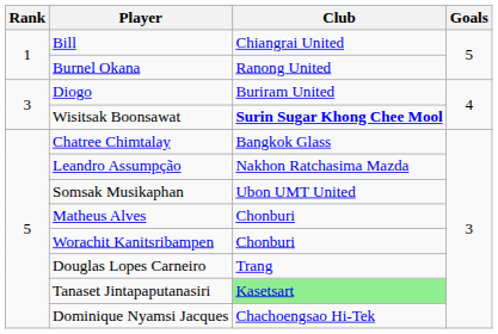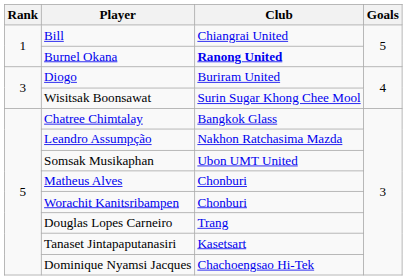Burnel Okana | Club: normal -> bold
Wisitsak Boonsawat | Club: bold -> normal
Tanaset Jintapaputanasiri | Club: lightgreen background -> no background
